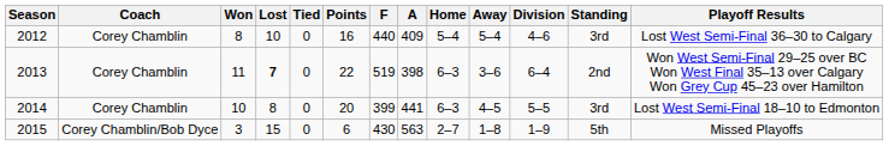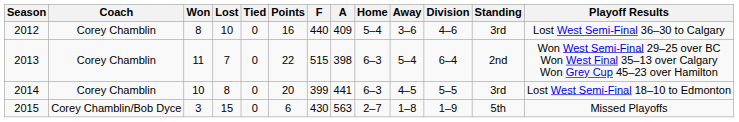2012 | Away: 5–4 -> 3–6
2013 | Lost: bold -> normal
2013 | F: 519 -> 515
2013 | Away: 3–6 -> 5–4
